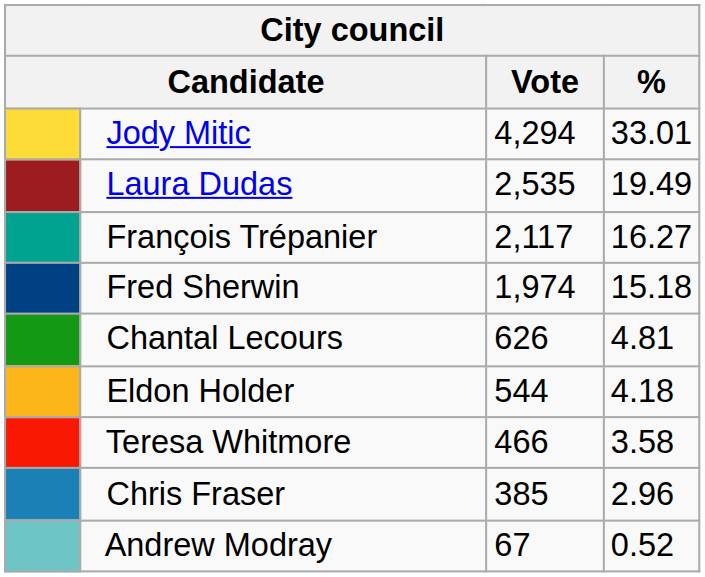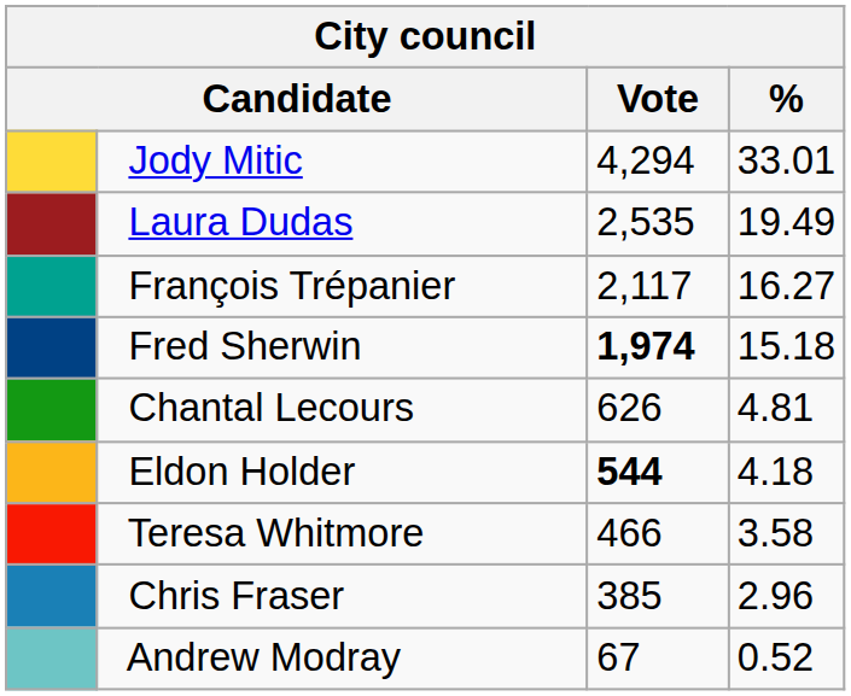Fred Sherwin | Vote: normal -> bold
Eldon Holder | Vote: normal -> bold
